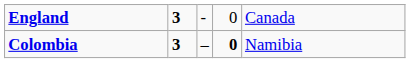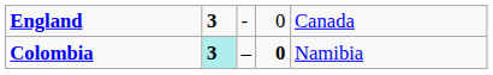Colombia | column 2: no background -> paleturquoise background
